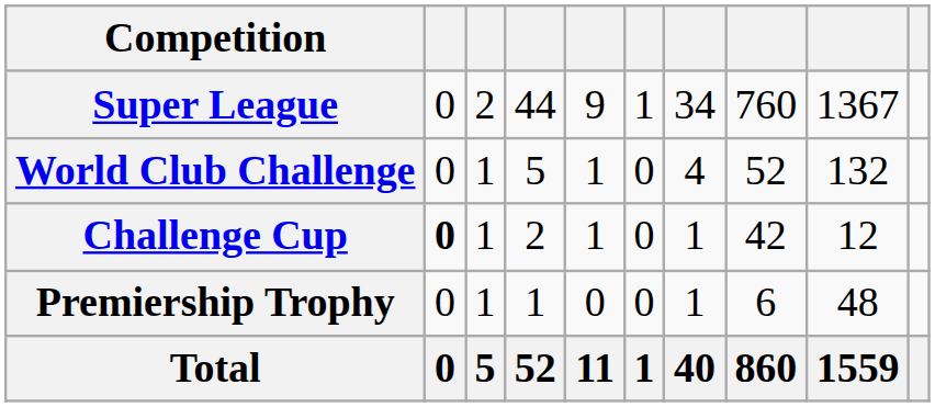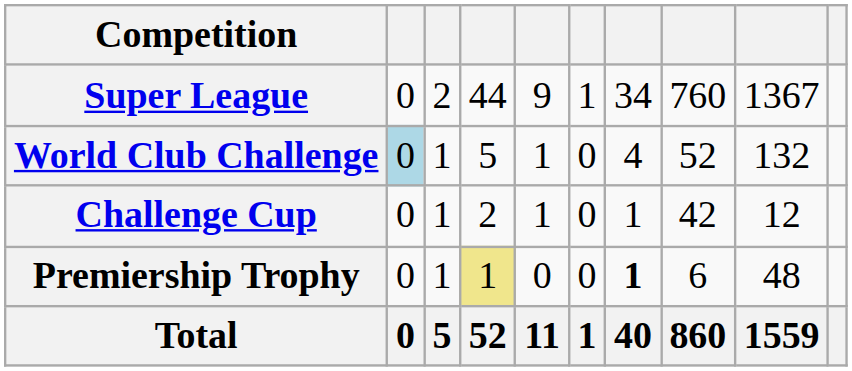World Club Challenge | column 2: no background -> lightblue background
Challenge Cup | column 2: bold -> normal
Premiership Trophy | column 4: no background -> khaki background
Premiership Trophy | column 7: normal -> bold
